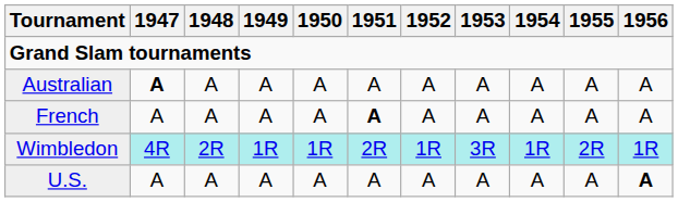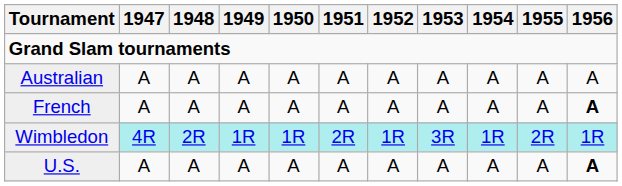Australian | 1947: bold -> normal
French | 1951: bold -> normal
French | 1956: normal -> bold
